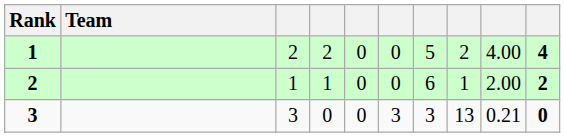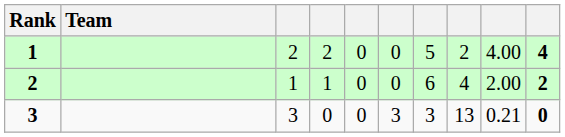row 3 | column 8: 1 -> 4
